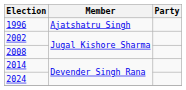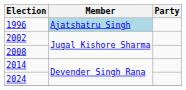1996 | Member: no background -> lightblue background
